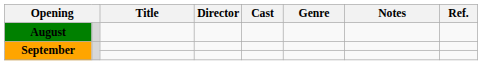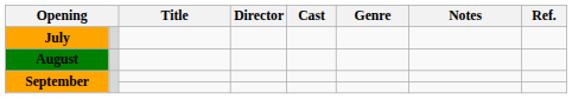+ row: July
